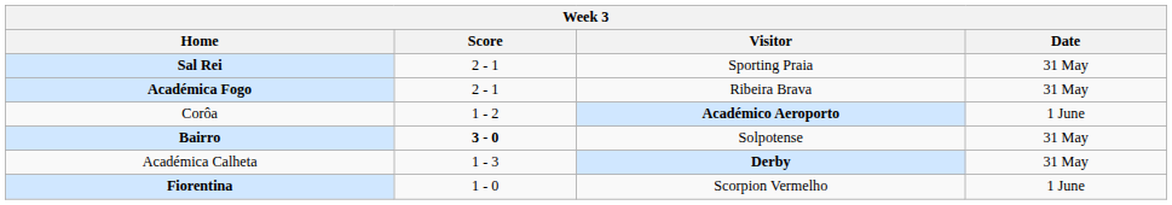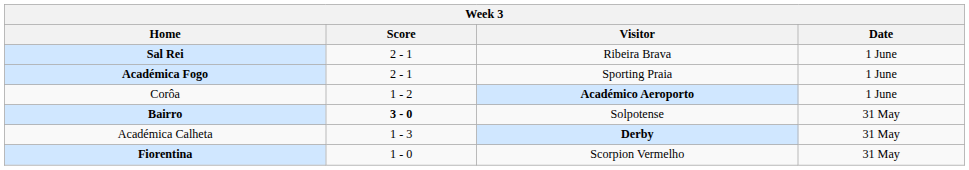Sal Rei | Visitor: Sporting Praia -> Ribeira Brava
Sal Rei | Date: 31 May -> 1 June
Académica Fogo | Visitor: Ribeira Brava -> Sporting Praia
Académica Fogo | Date: 31 May -> 1 June
Fiorentina | Date: 1 June -> 31 May
